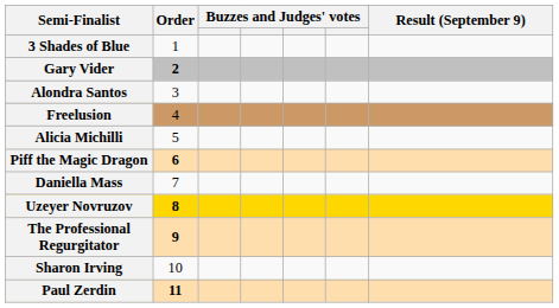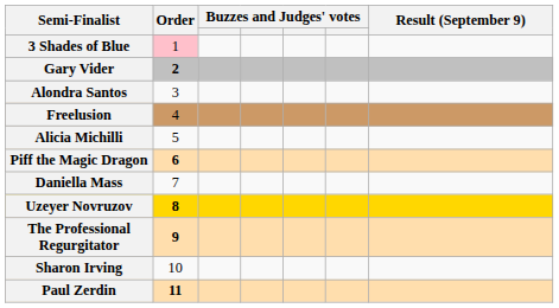3 Shades of Blue | Order: no background -> pink background
